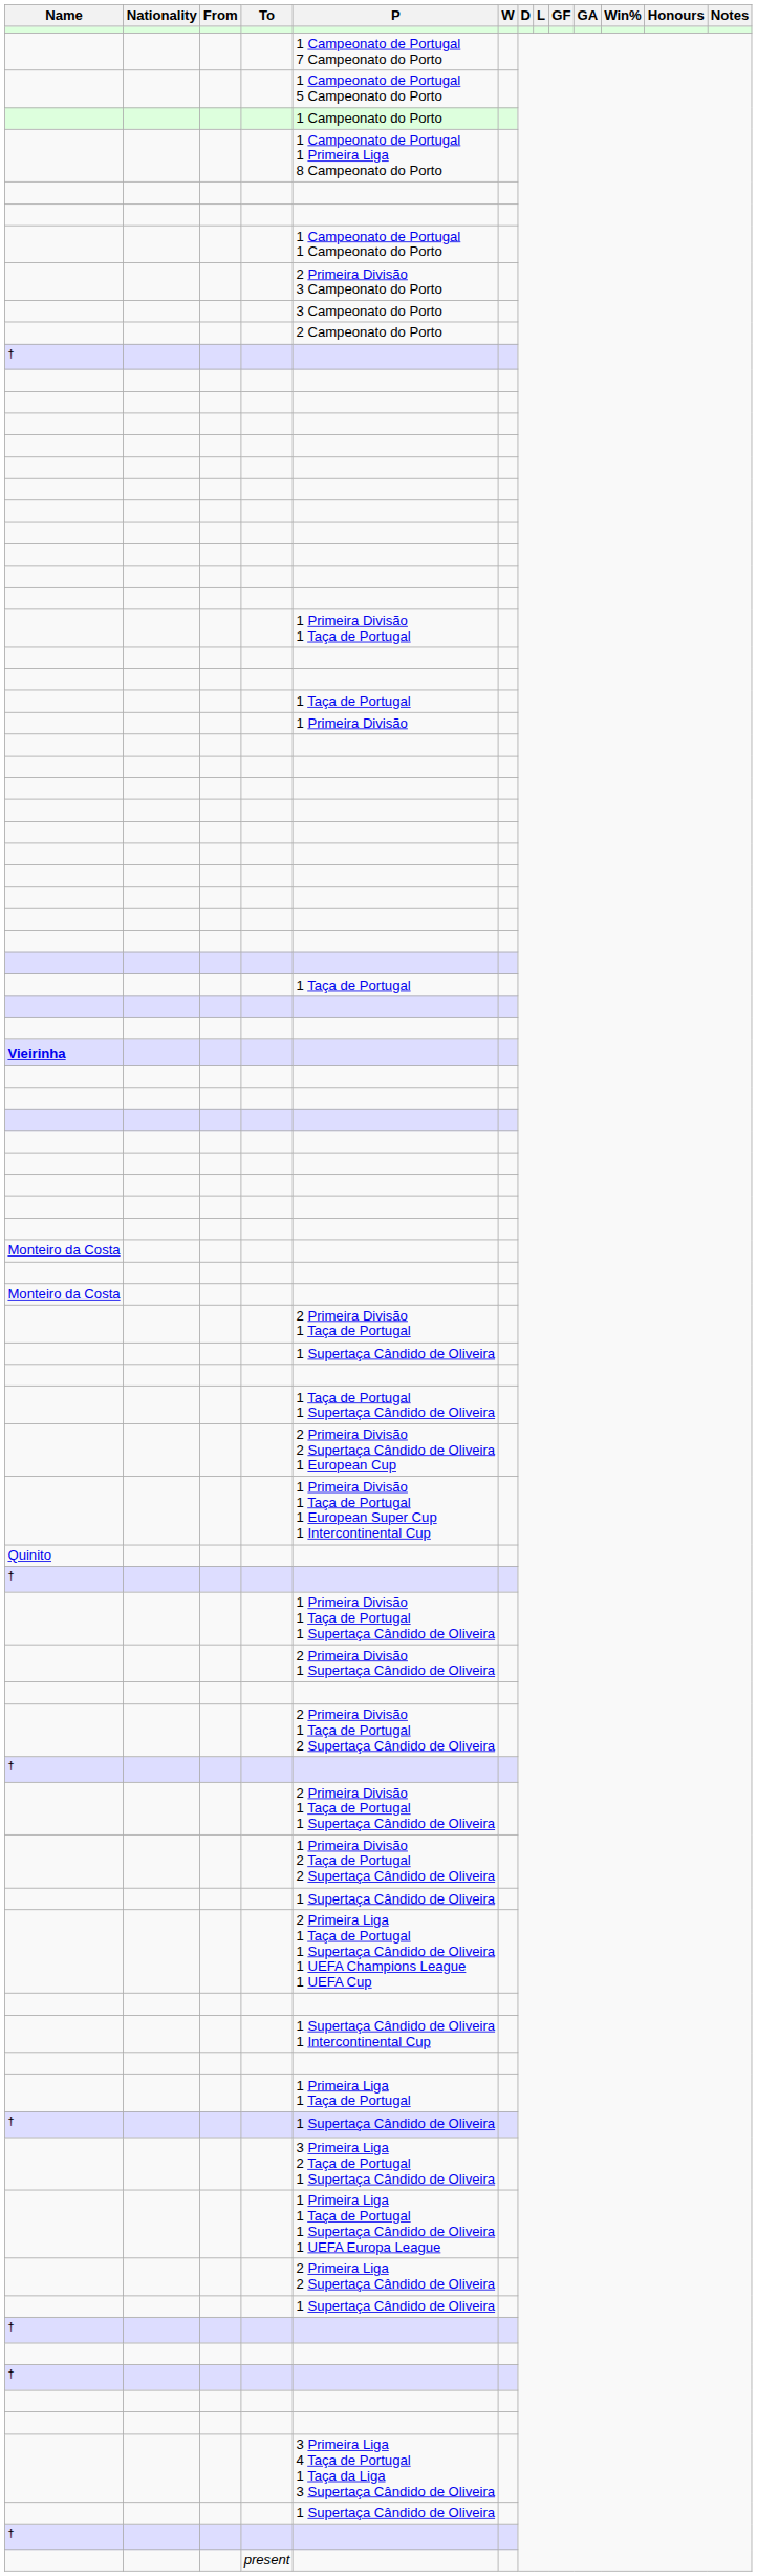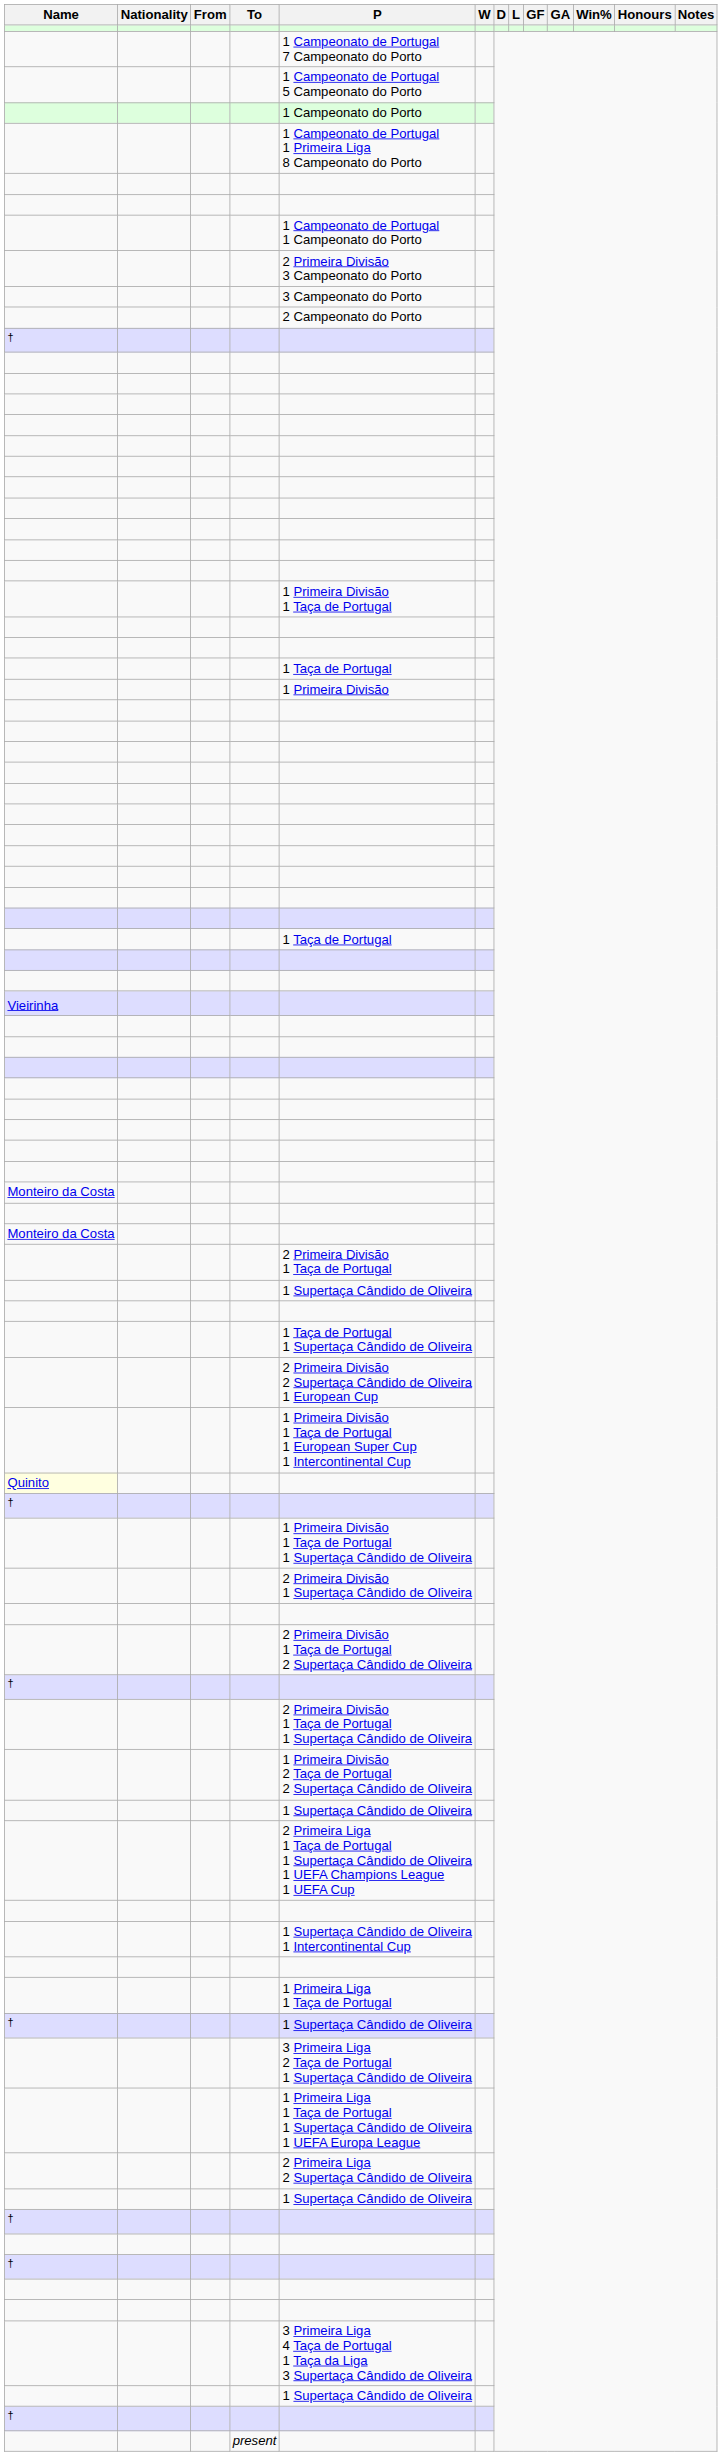Vieirinha | Name: bold -> normal
Quinito | Name: no background -> lightyellow background
